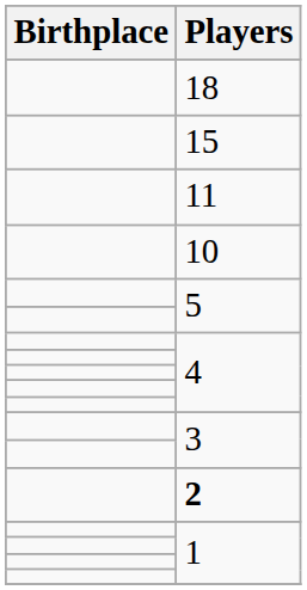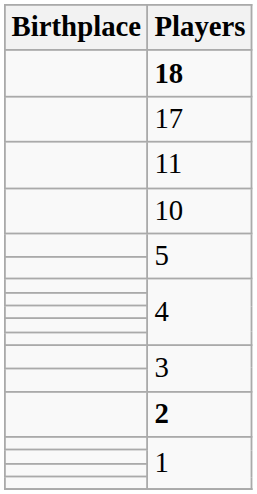row 2 | Players: normal -> bold
row 3 | Players: 15 -> 17
